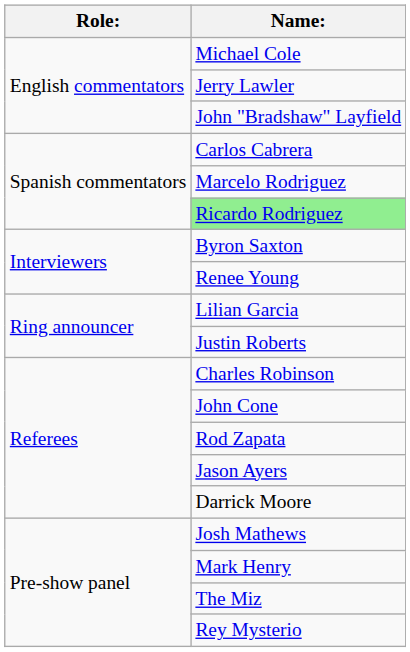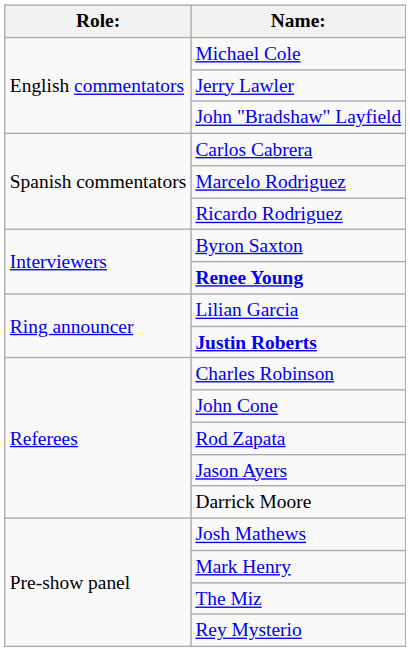Ricardo Rodriguez | Name:: lightgreen background -> no background
Renee Young | Name:: normal -> bold
Justin Roberts | Name:: normal -> bold
